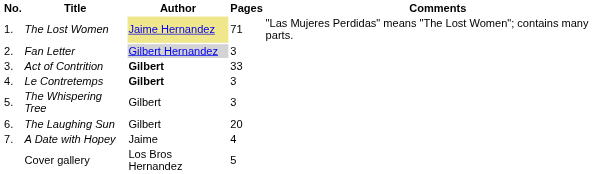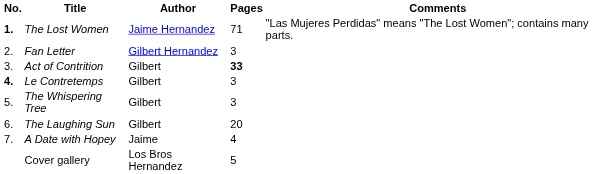The Lost Women | No.: normal -> bold
The Lost Women | Author: khaki background -> no background
Fan Letter | Author: lightgrey background -> no background
Act of Contrition | Author: bold -> normal
Act of Contrition | Pages: normal -> bold
Le Contretemps | No.: normal -> bold
Le Contretemps | Author: bold -> normal
